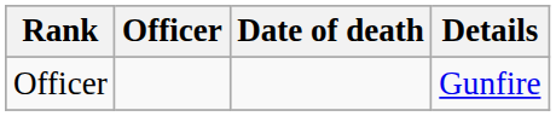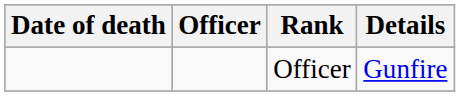columns swapped: Rank <-> Date of death
